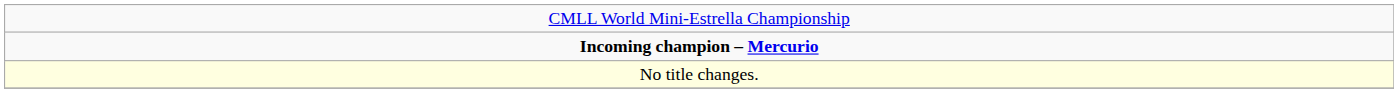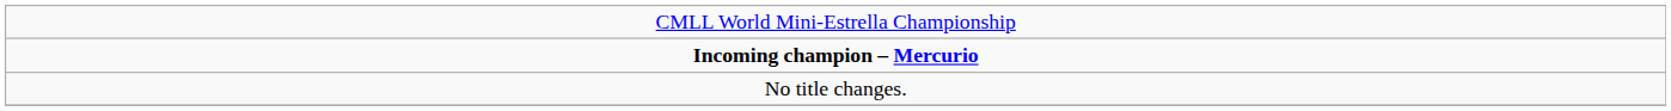No title changes. | column 1: lightyellow background -> no background
